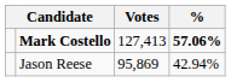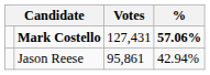Mark Costello | Votes: 127,413 -> 127,431
Jason Reese | Votes: 95,869 -> 95,861
